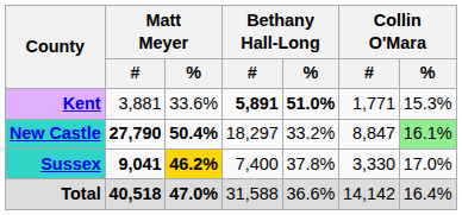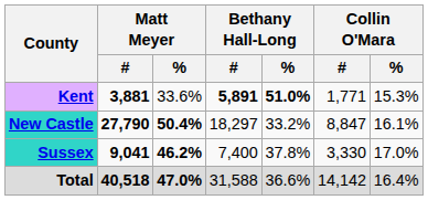Kent | Matt Meyer / #: normal -> bold
New Castle | Collin O'Mara / %: lightgreen background -> no background
Sussex | Matt Meyer / %: gold background -> no background
